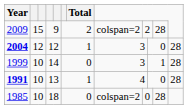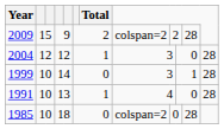2004 | Year: bold -> normal
1991 | Year: bold -> normal
